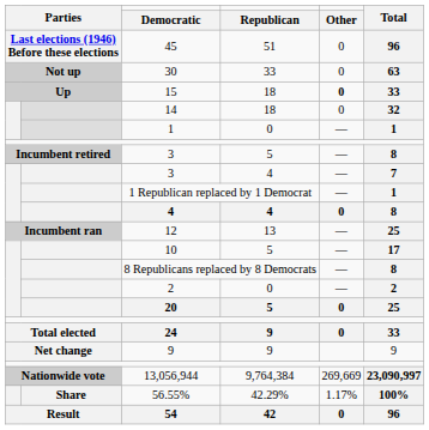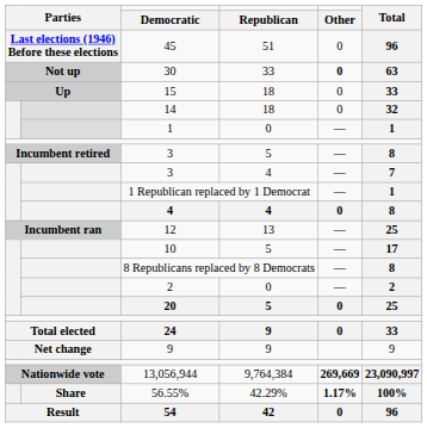30 | Other: normal -> bold
15 | Other: bold -> normal
13,056,944 | Other: normal -> bold
56.55% | Other: normal -> bold
